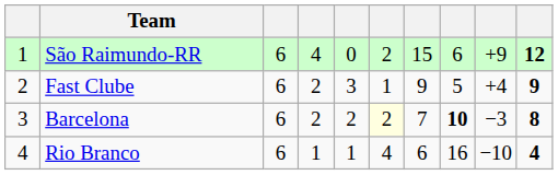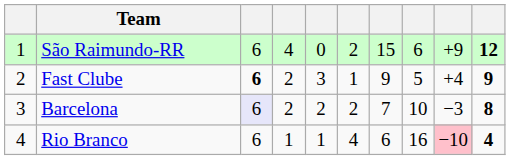Fast Clube | column 3: normal -> bold
Barcelona | column 3: no background -> lavender background
Barcelona | column 6: lightyellow background -> no background
Barcelona | column 8: bold -> normal
Rio Branco | column 9: no background -> pink background
